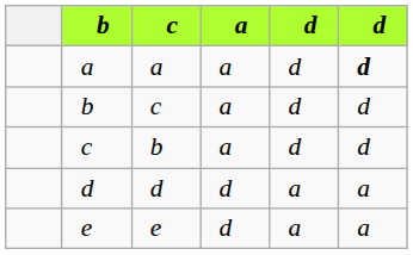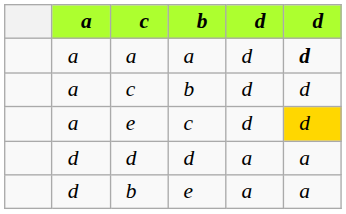columns swapped: a <-> b
row 4 | c: b -> e
row 4 | column 6: no background -> gold background
row 6 | c: e -> b
